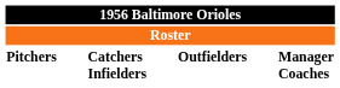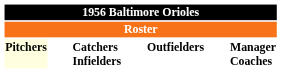Pitchers | column 1: no background -> lightyellow background
